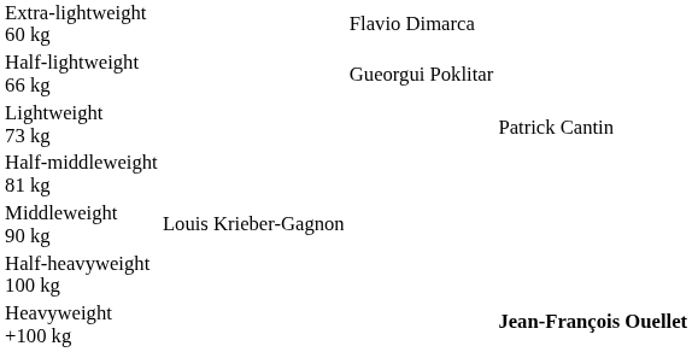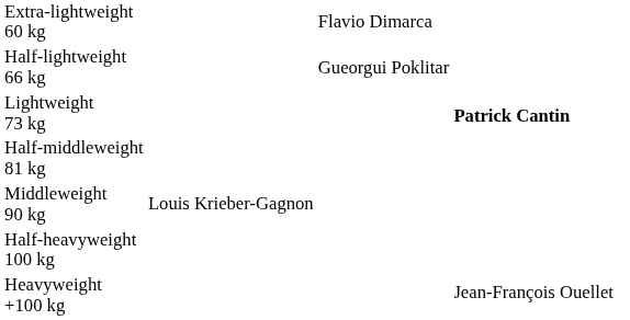Lightweight 73 kg / Patrick Cantin | column 4: normal -> bold
Heavyweight +100 kg / Jean-François Ouellet | column 4: bold -> normal
